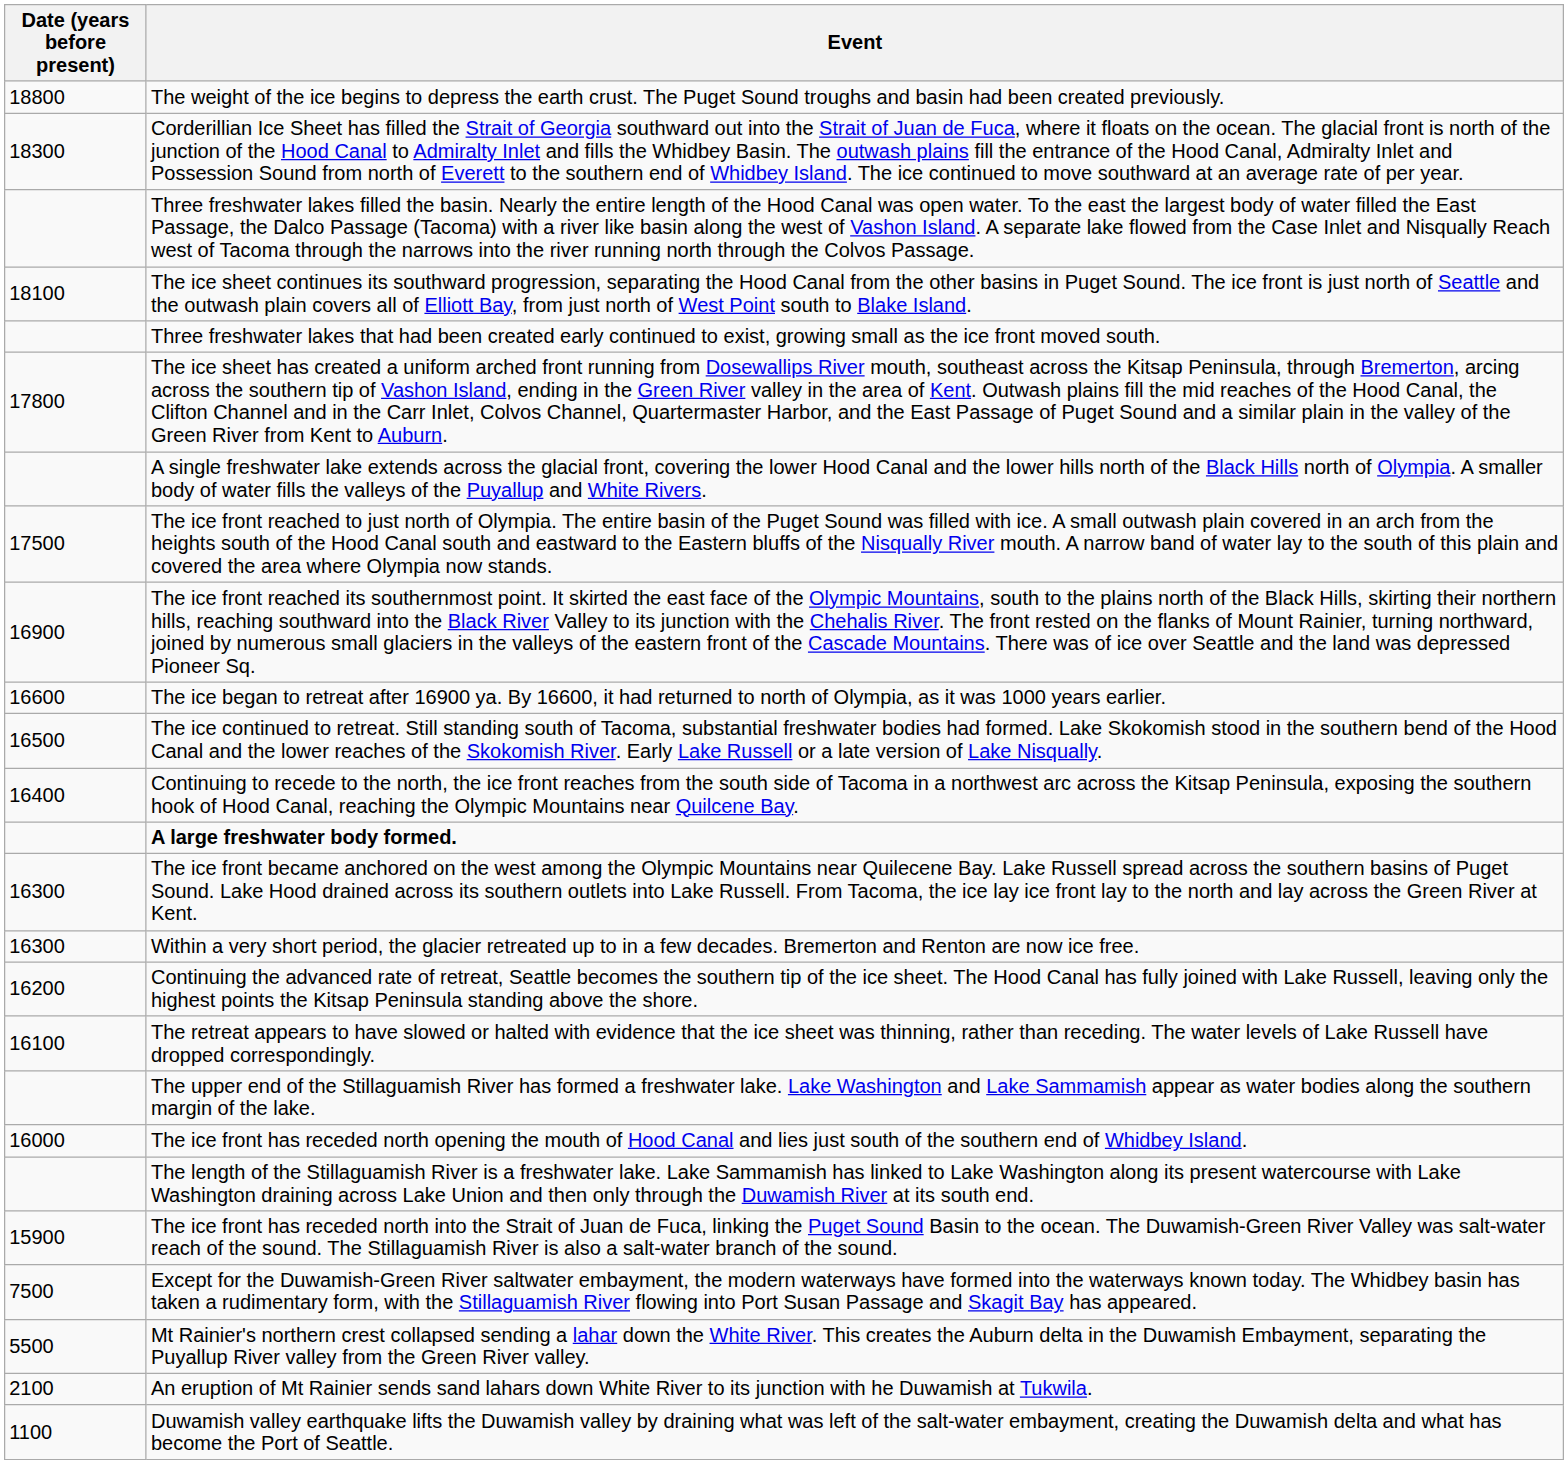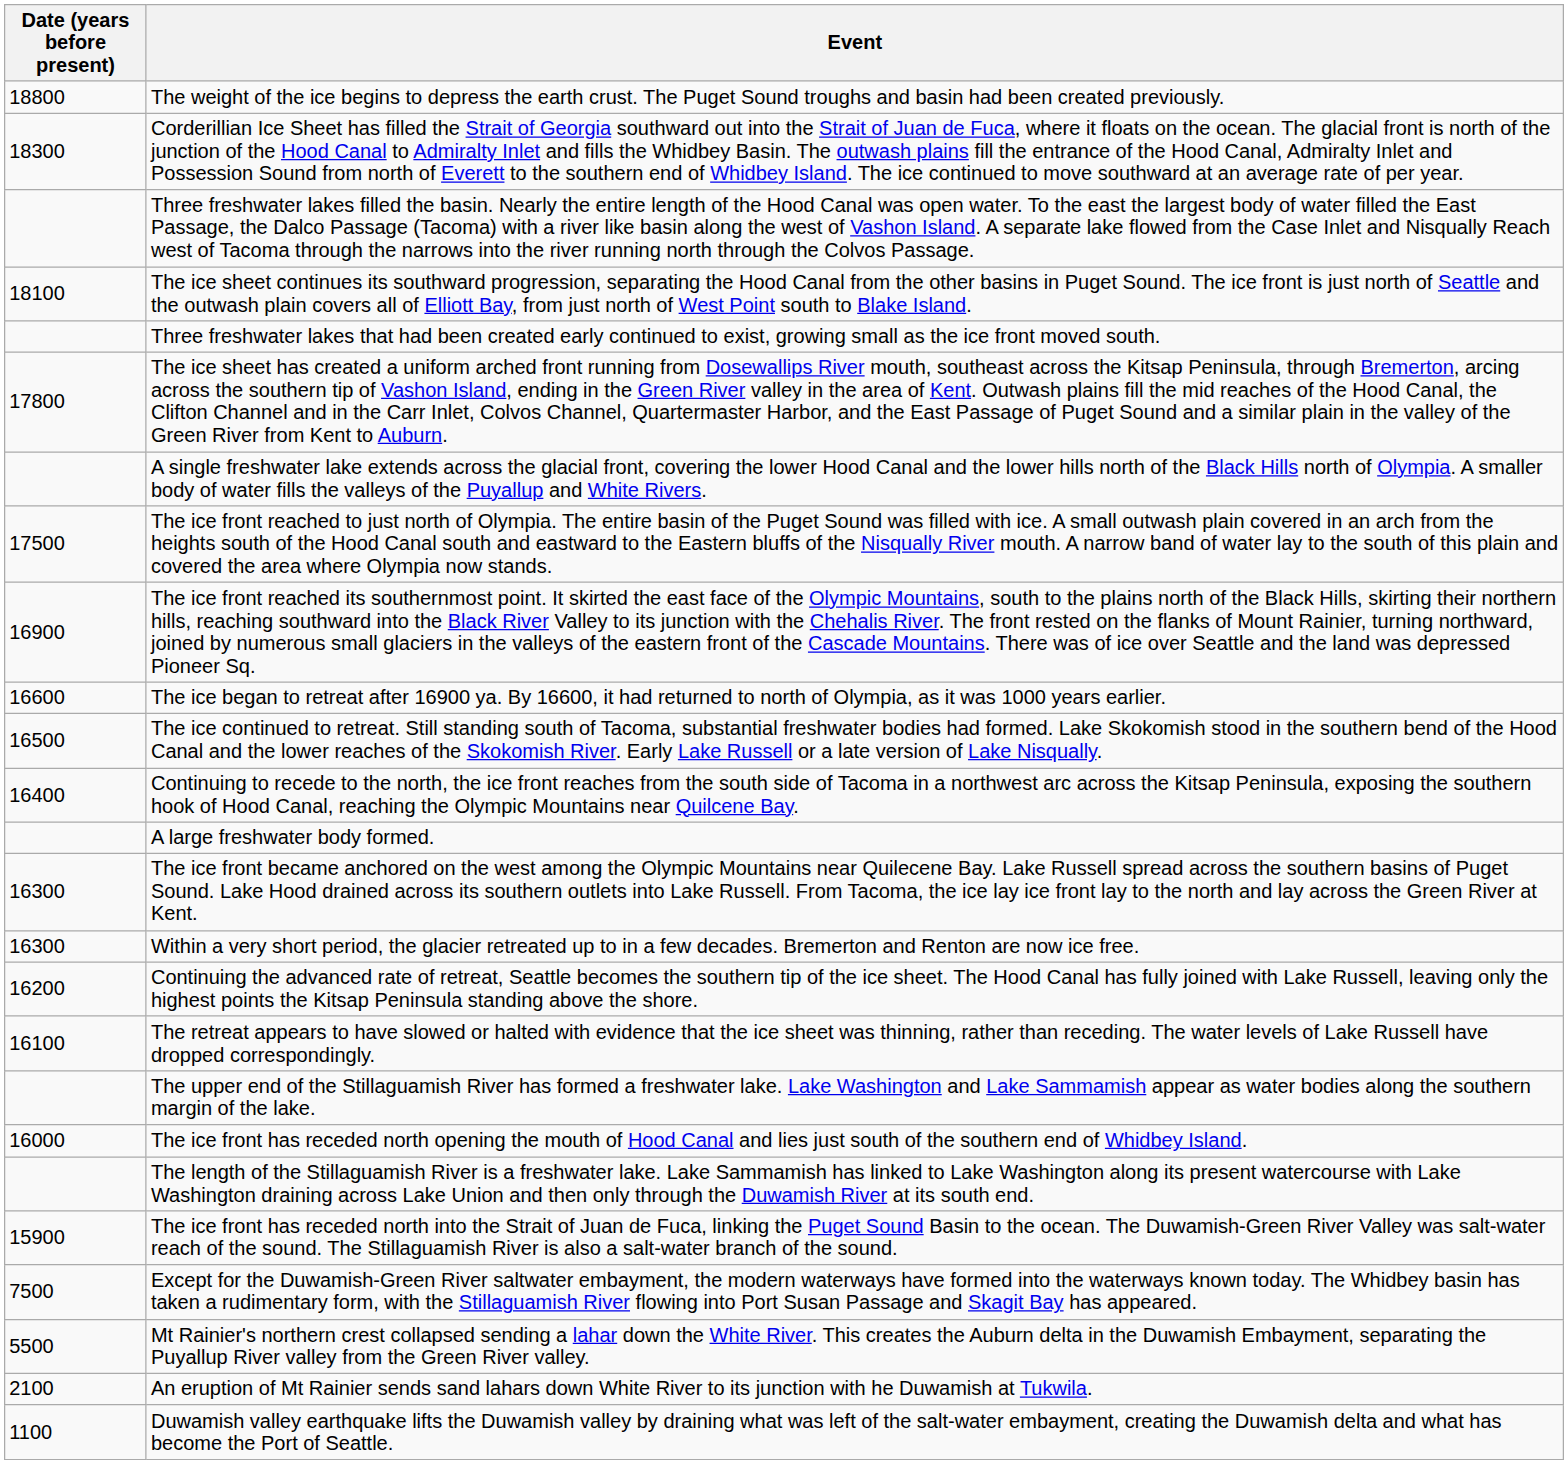A large freshwater body formed. | Event: bold -> normal
